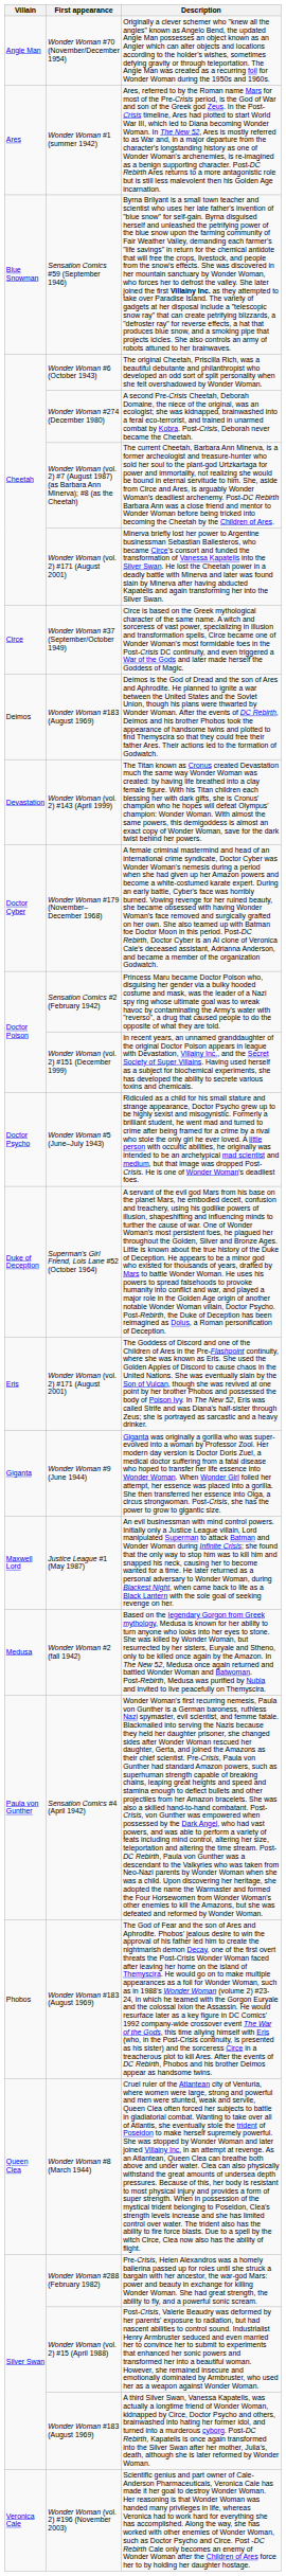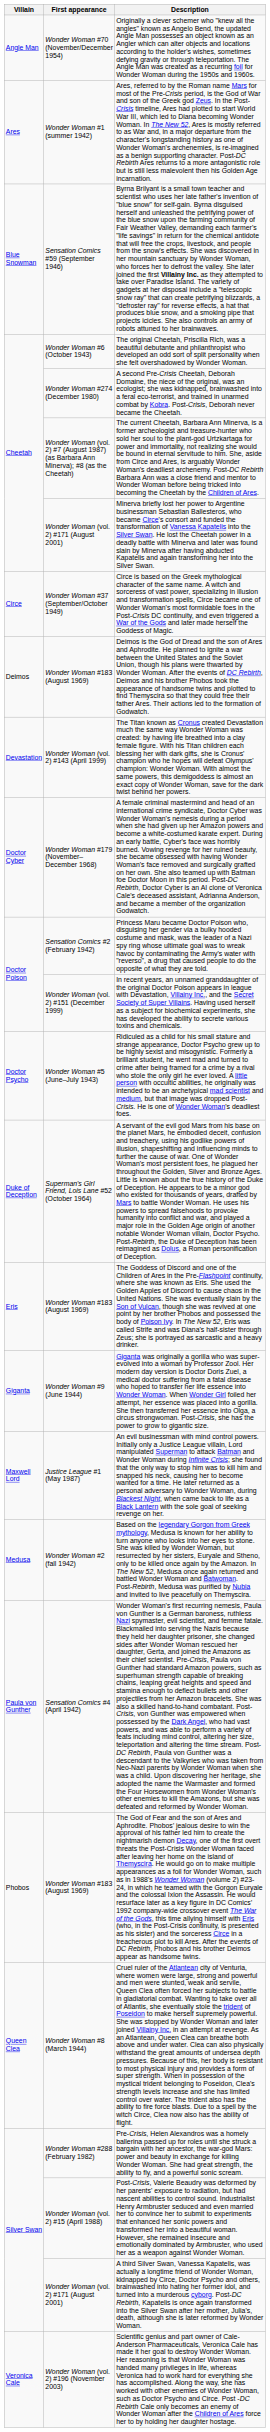row 17 | First appearance: Wonder Woman (vol. 2) #171 (August 2001) -> Wonder Woman #183 (August 1969)
row 26 | First appearance: Wonder Woman #183 (August 1969) -> Wonder Woman (vol. 2) #171 (August 2001)
